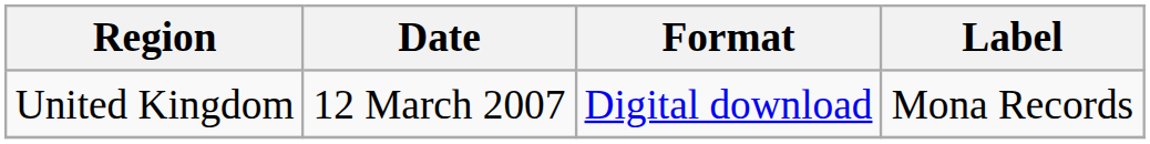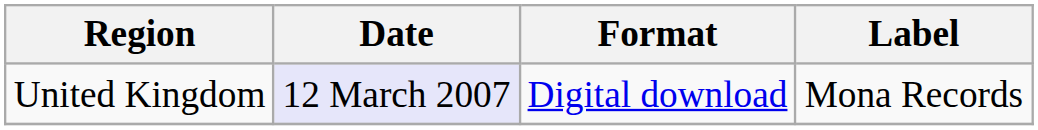United Kingdom | Date: no background -> lavender background
